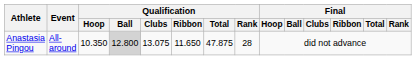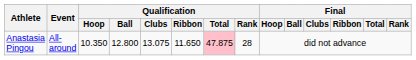row 3 | Qualification / Ball: lightgrey background -> no background
row 3 | Qualification / Total: no background -> pink background
